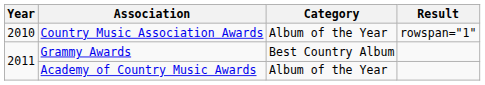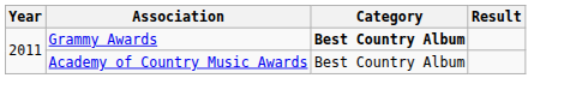- row: 2010 | Country Music Association Awards | Album of the Year | rowspan="1"
Grammy Awards | Category: normal -> bold
Academy of Country Music Awards | Category: Album of the Year -> Best Country Album
